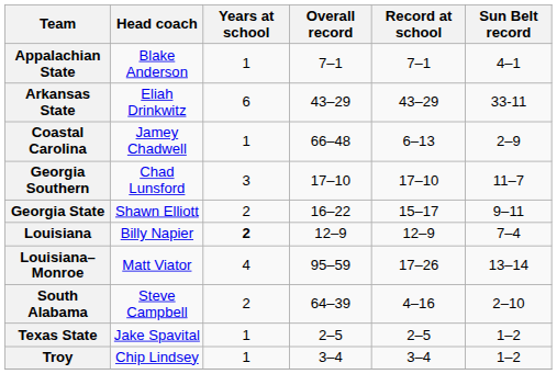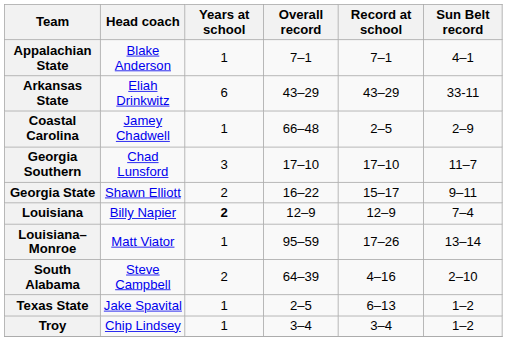Coastal Carolina | Record at school: 6–13 -> 2–5
Louisiana–Monroe | Years at school: 4 -> 1
Texas State | Record at school: 2–5 -> 6–13
